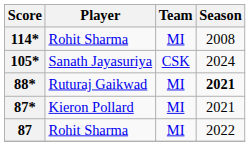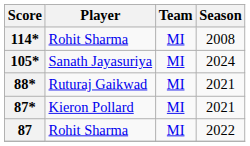105* | Team: CSK -> MI
88* | Season: bold -> normal
